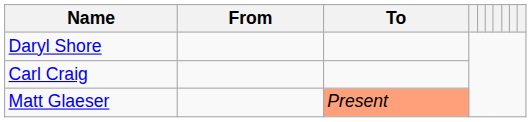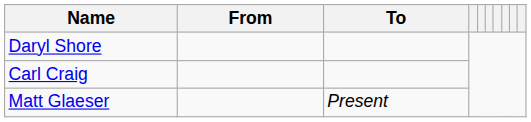Matt Glaeser | To: lightsalmon background -> no background
